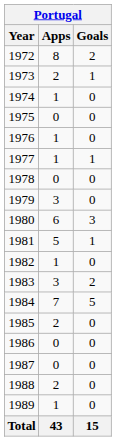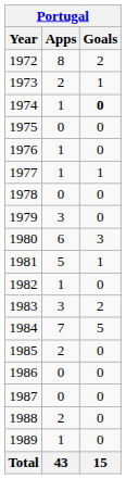1974 | Goals: normal -> bold
